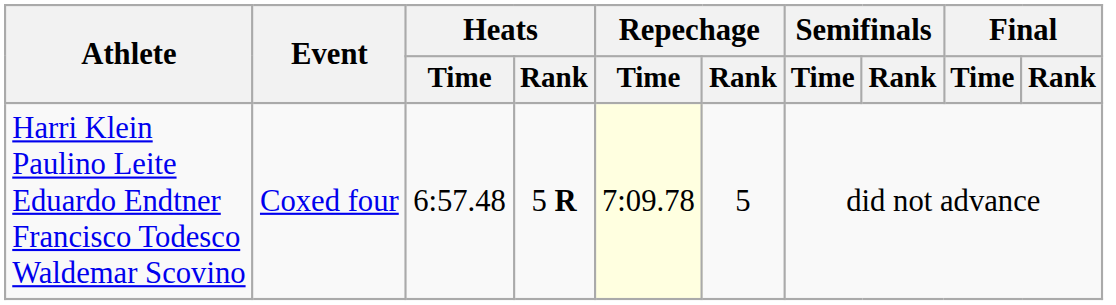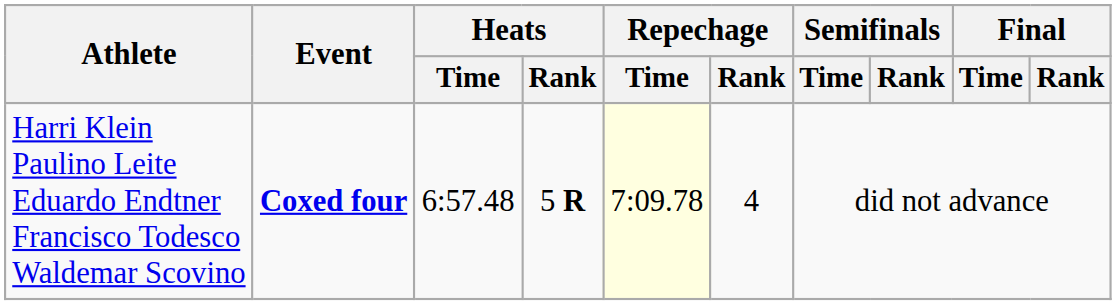row 3 | Event: normal -> bold
row 3 | Repechage / Rank: 5 -> 4
